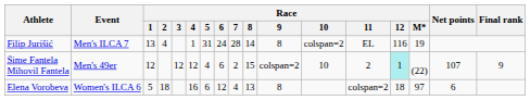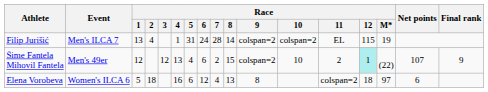Filip Jurišić | Race / 9: 8 -> colspan=2
Filip Jurišić | Race / 12: 116 -> 115
Šime Fantela Mihovil Fantela | Race / 4: 12 -> 13
